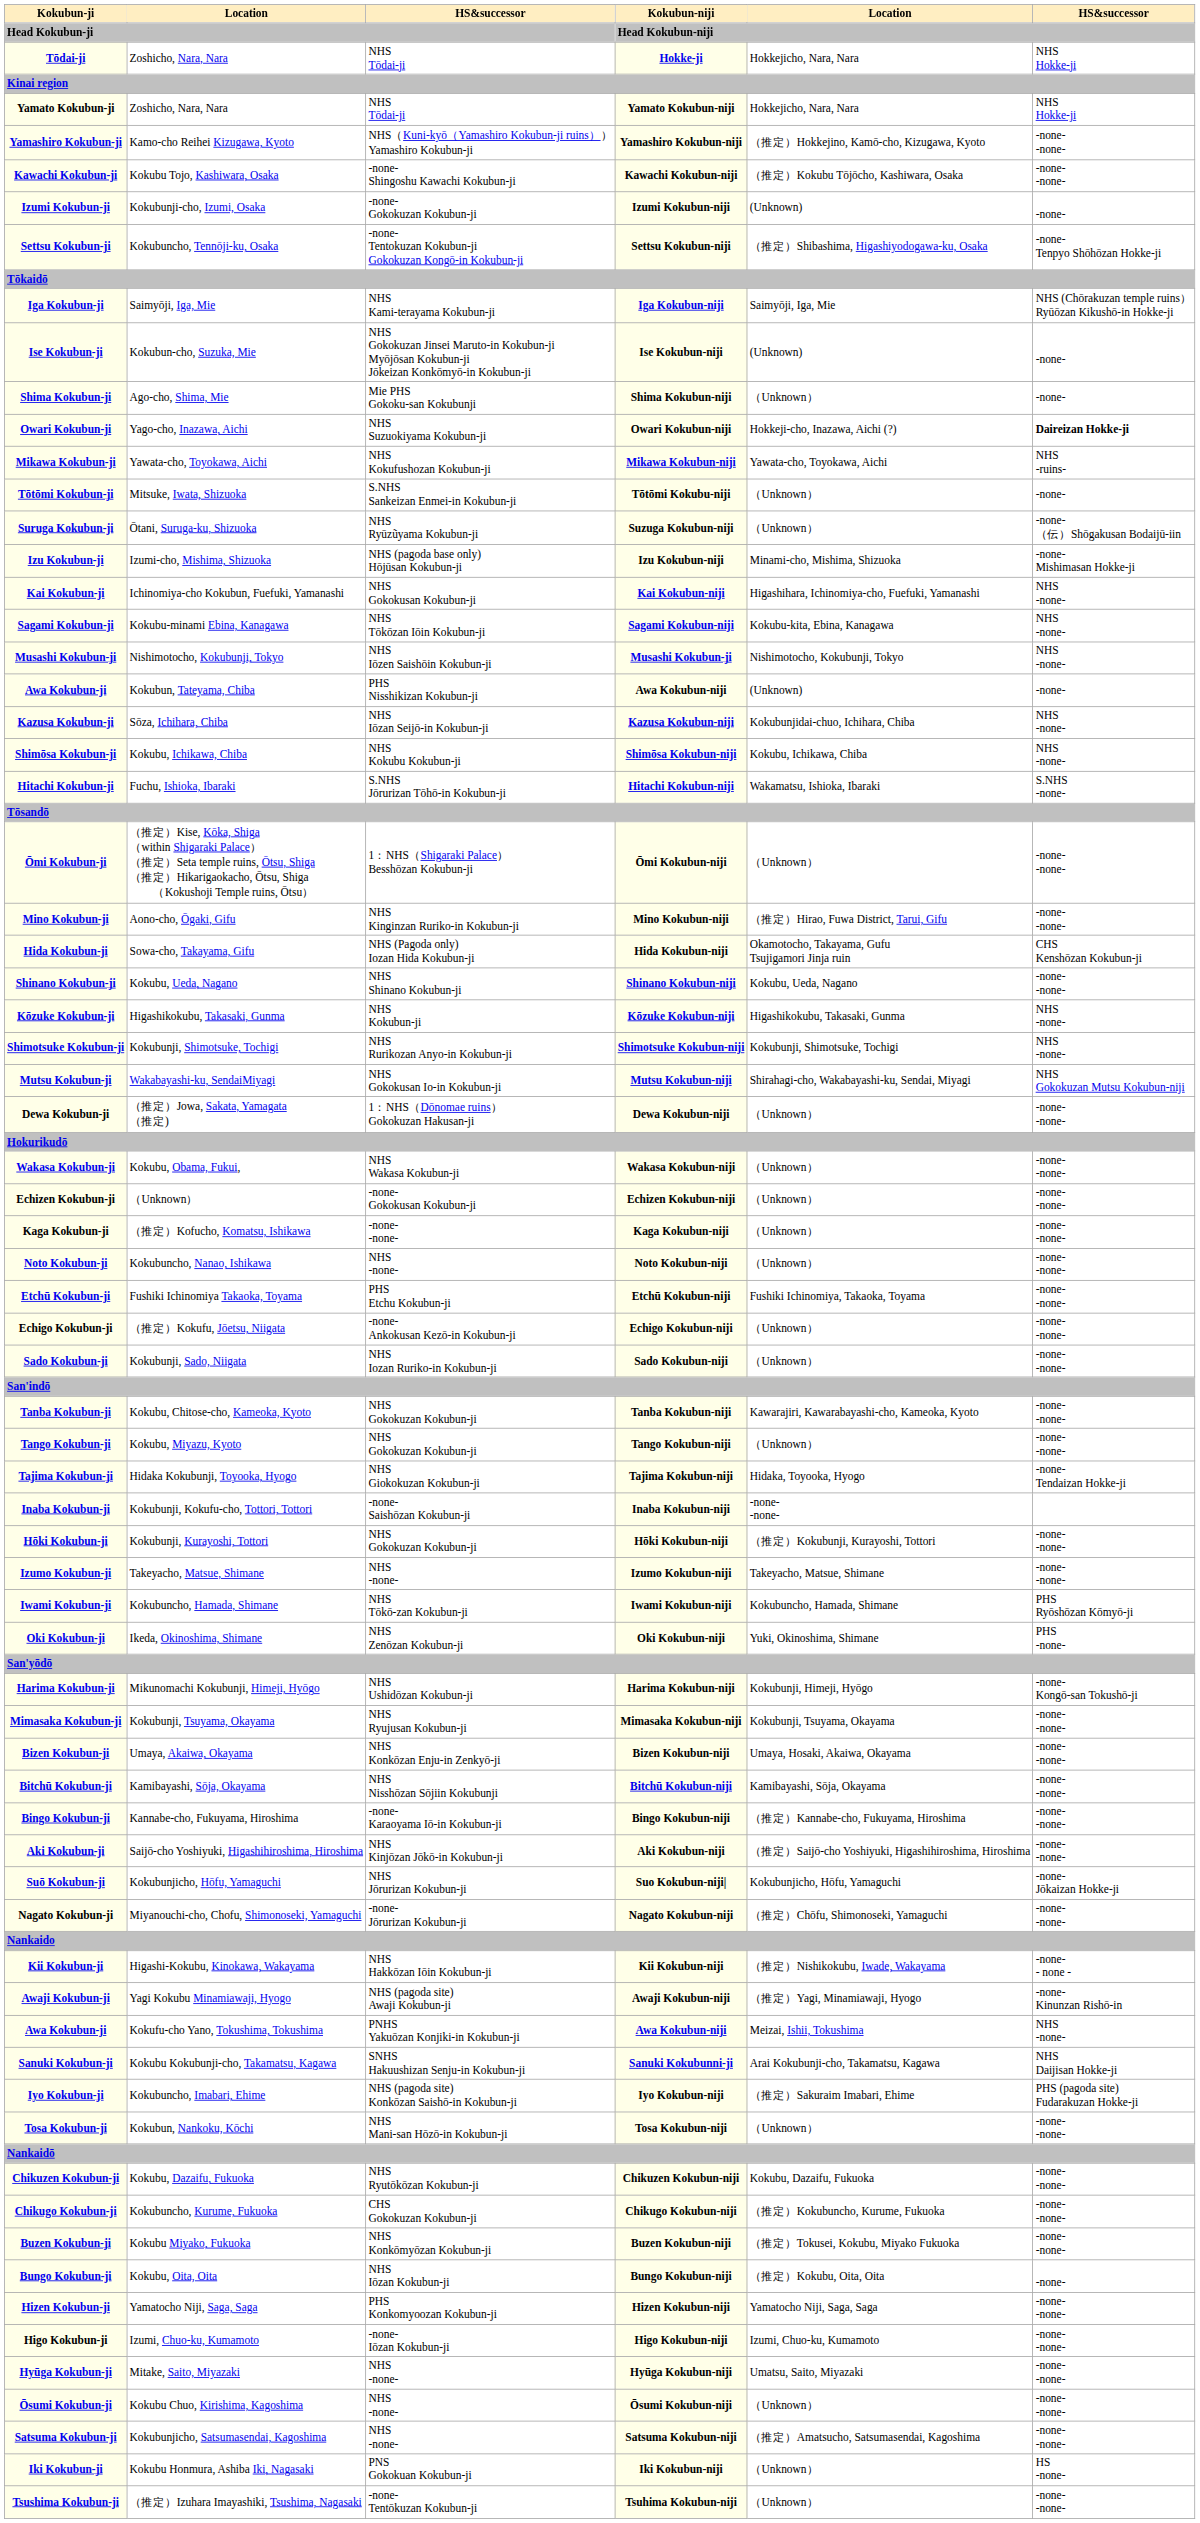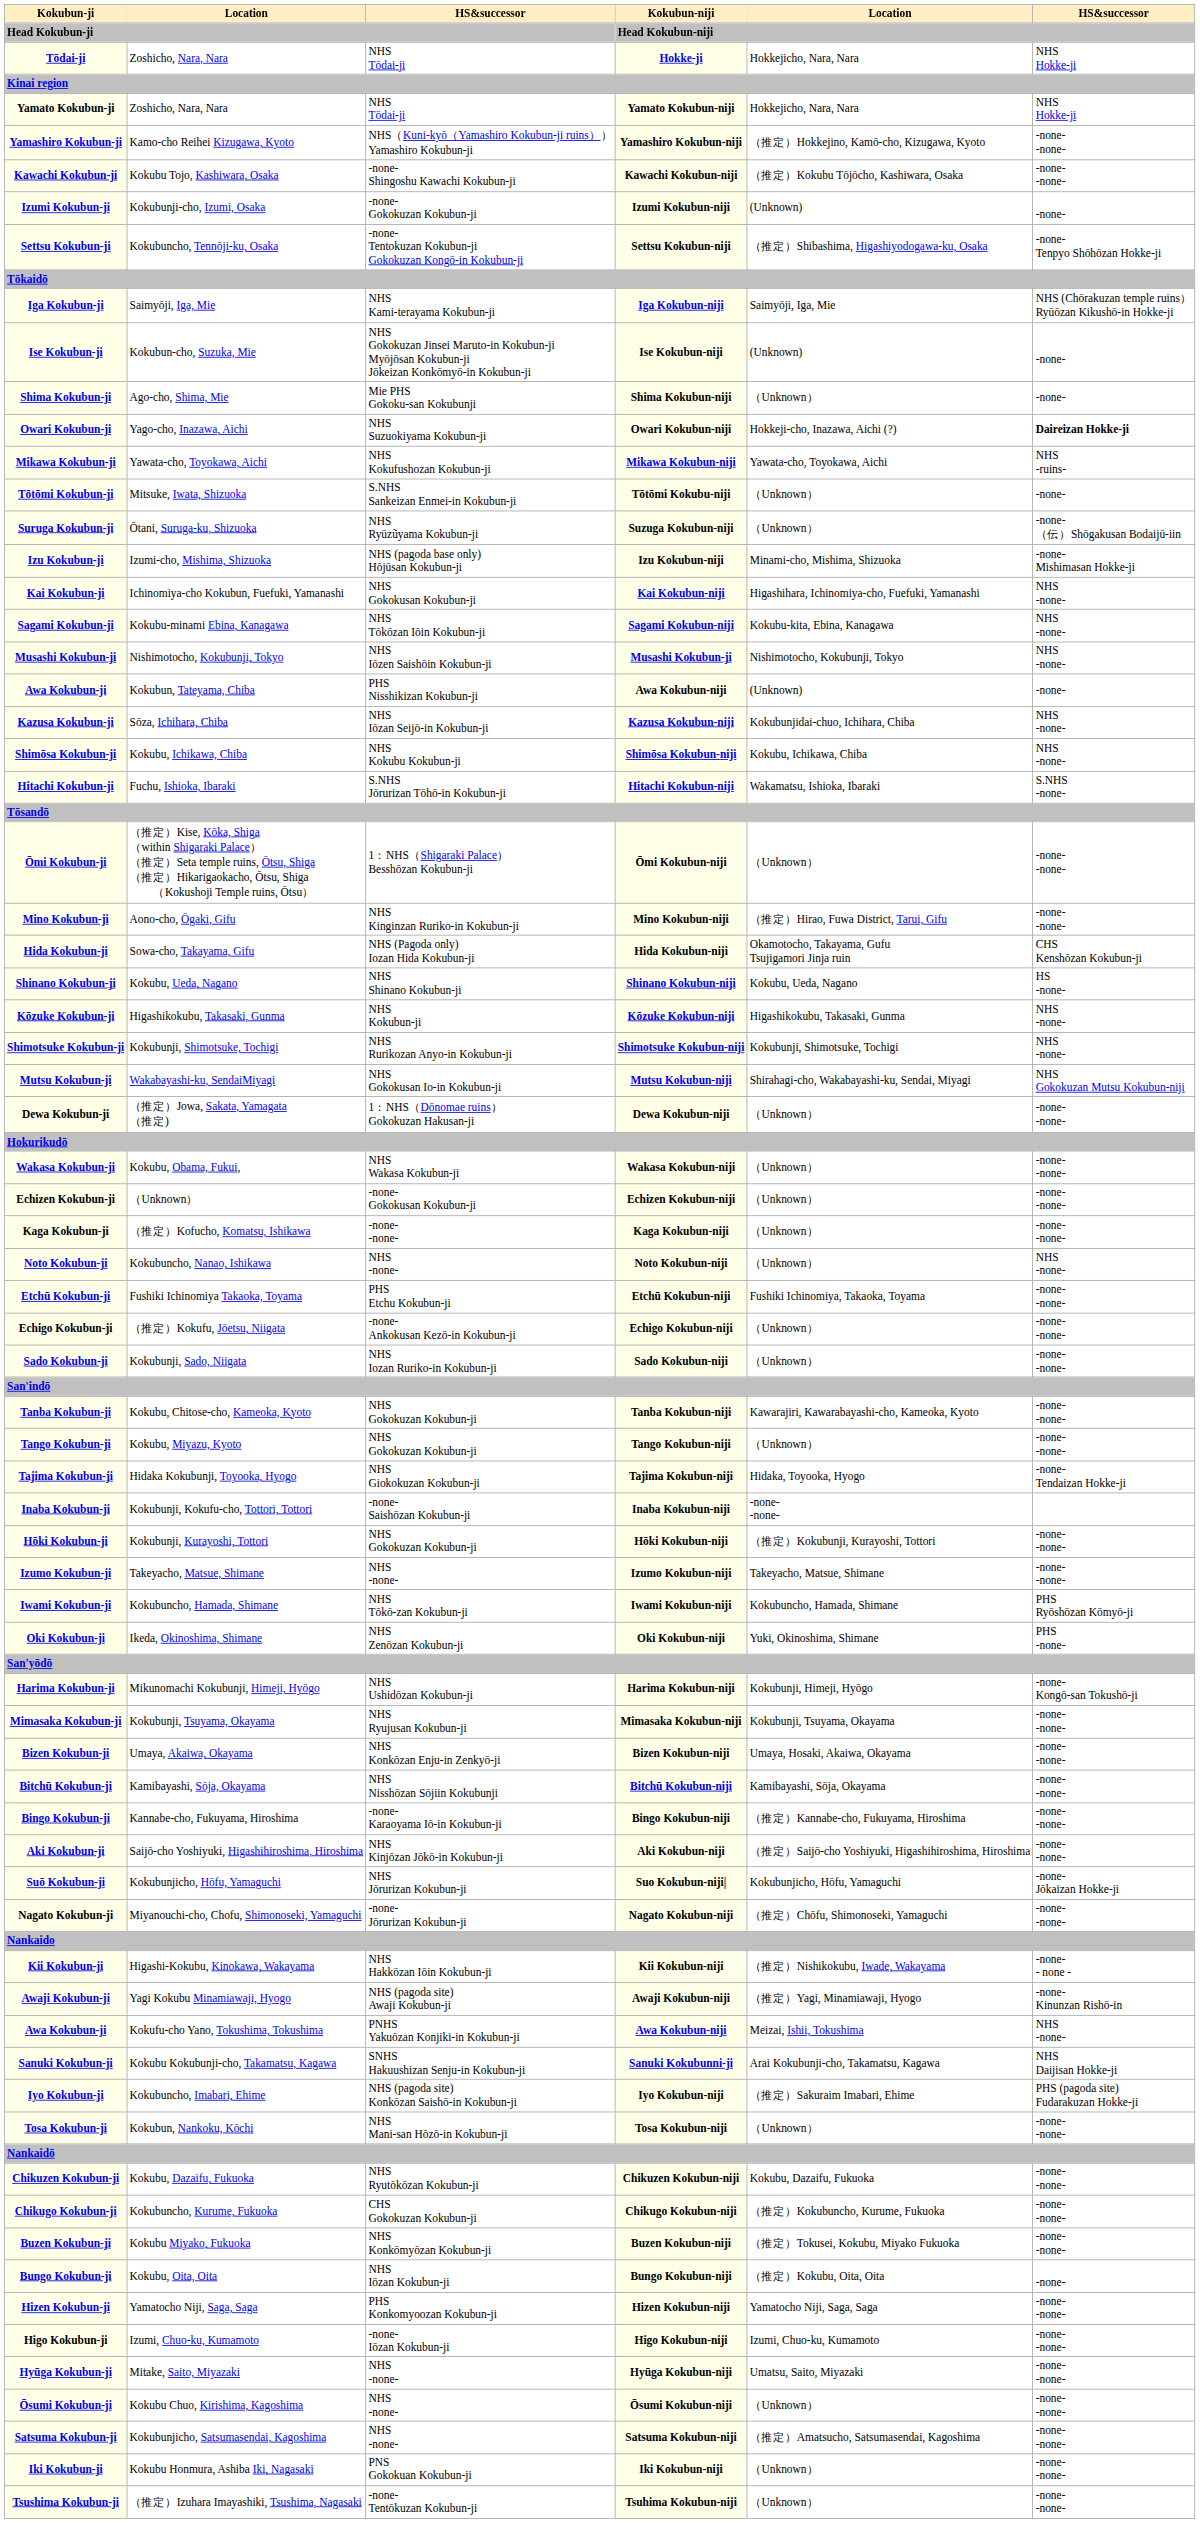Shinano Kokubun-ji | column 6: -none- -none- -> HS -none-
Noto Kokubun-ji | column 6: -none- -none- -> NHS -none-
Iki Kokubun-ji | column 6: HS -none- -> -none- -none-
